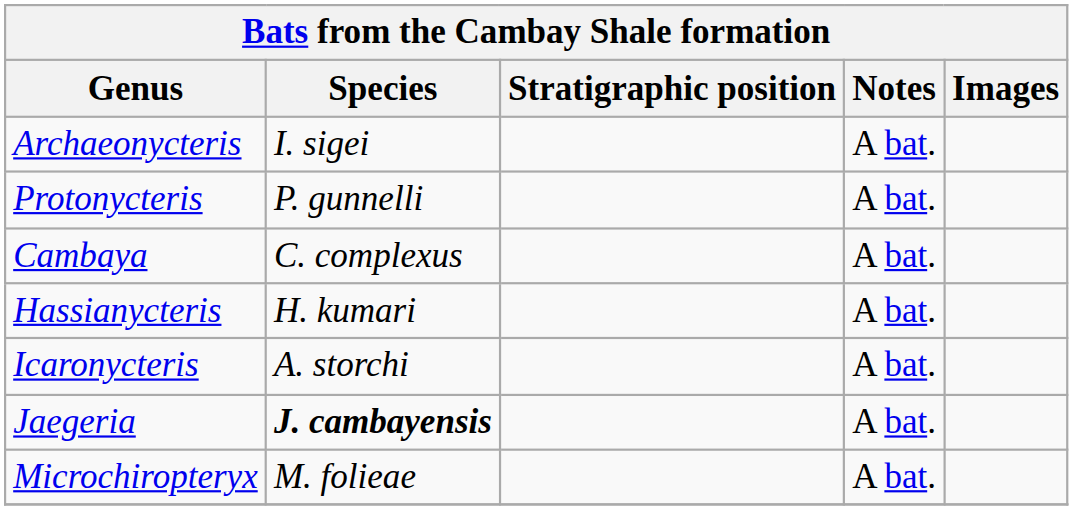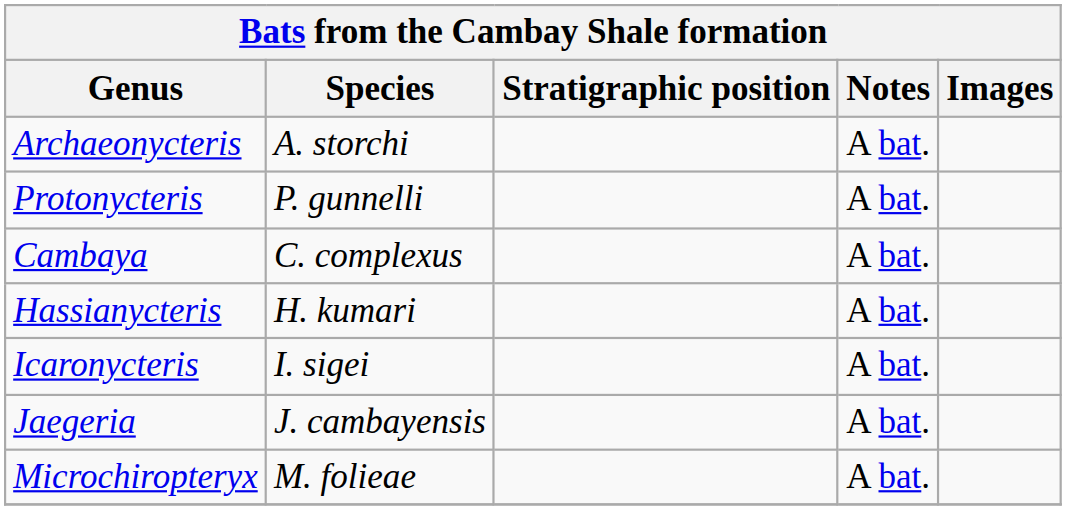Archaeonycteris | Species: I. sigei -> A. storchi
Icaronycteris | Species: A. storchi -> I. sigei
Jaegeria | Species: bold -> normal
